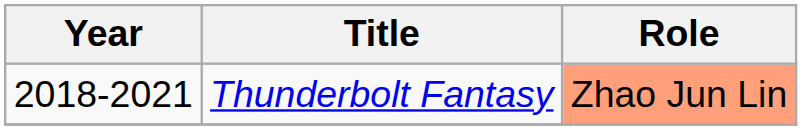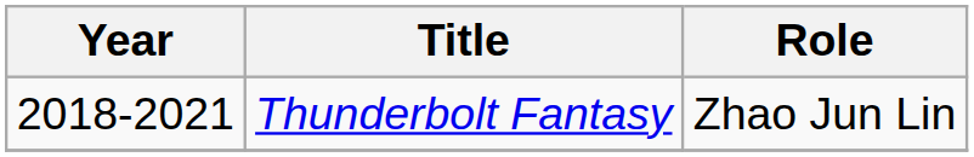Thunderbolt Fantasy | Role: lightsalmon background -> no background
